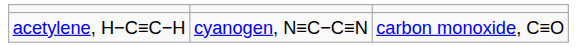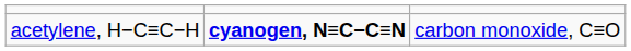acetylene, H−C≡C−H | column 2: normal -> bold
